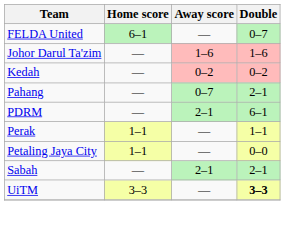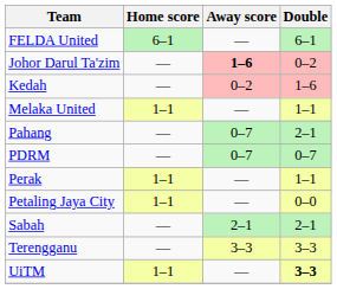FELDA United | Double: 0–7 -> 6–1
Johor Darul Ta'zim | Away score: normal -> bold
Johor Darul Ta'zim | Double: 1–6 -> 0–2
Kedah | Double: 0–2 -> 1–6
+ row: Melaka United | 1–1 | — | 1–1
PDRM | Away score: 2–1 -> 0–7
PDRM | Double: 6–1 -> 0–7
+ row: Terengganu | — | 3–3 | 3–3
UiTM | Home score: 3–3 -> 1–1
